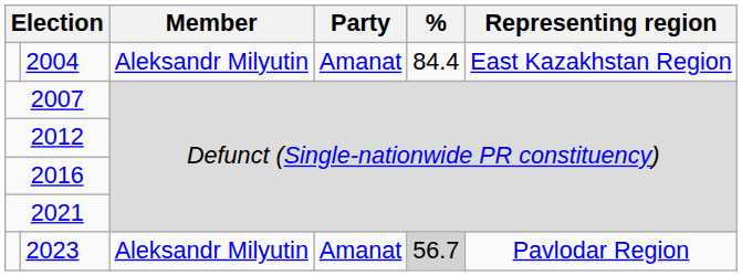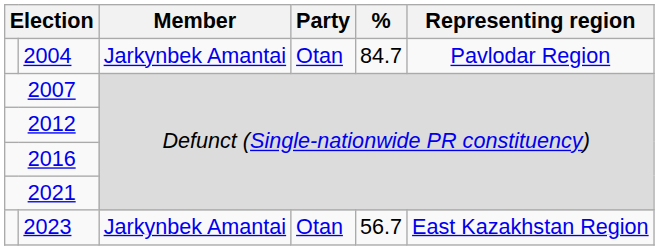2004 | Member: Aleksandr Milyutin -> Jarkynbek Amantai
2004 | Party: Amanat -> Otan
2004 | %: 84.4 -> 84.7
2004 | Representing region: East Kazakhstan Region -> Pavlodar Region
2023 | Member: Aleksandr Milyutin -> Jarkynbek Amantai
2023 | Party: Amanat -> Otan
2023 | %: lightgrey background -> no background
2023 | Representing region: Pavlodar Region -> East Kazakhstan Region
